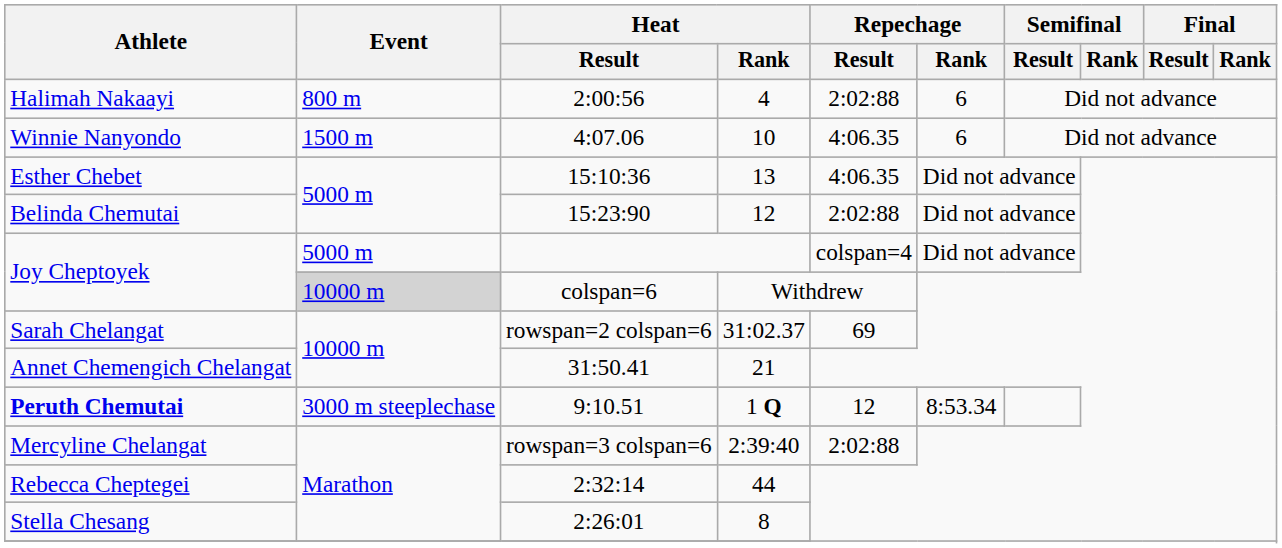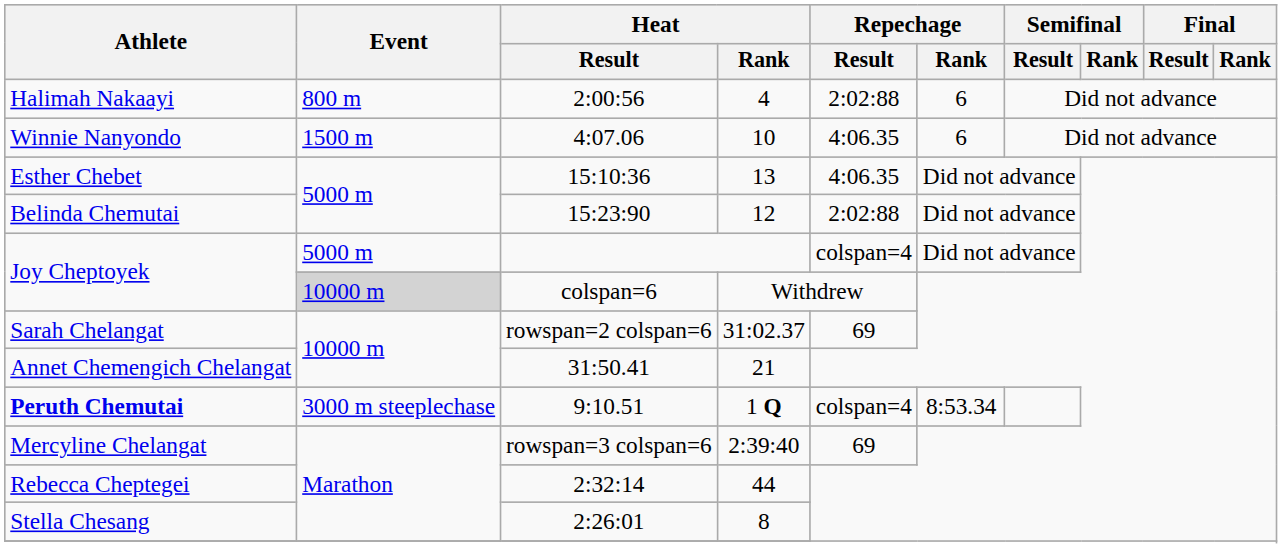Peruth Chemutai | Repechage / Result: 12 -> colspan=4
Mercyline Chelangat | Repechage / Result: 2:02:88 -> 69
